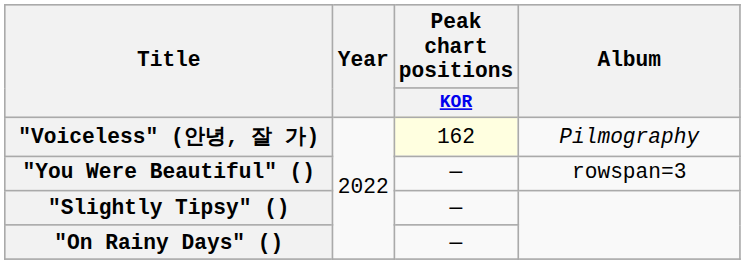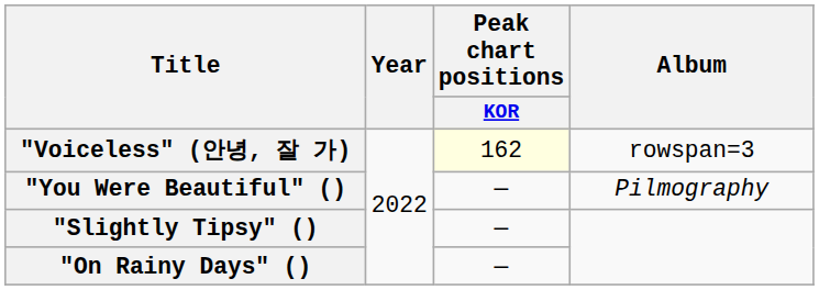"Voiceless" (안녕, 잘 가) | Album: Pilmography -> rowspan=3
"You Were Beautiful" () | Album: rowspan=3 -> Pilmography
